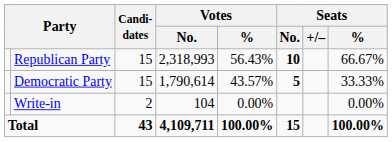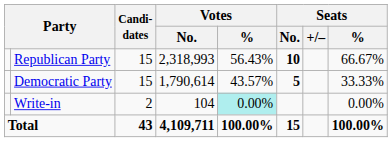Write-in | Votes / %: no background -> paleturquoise background
